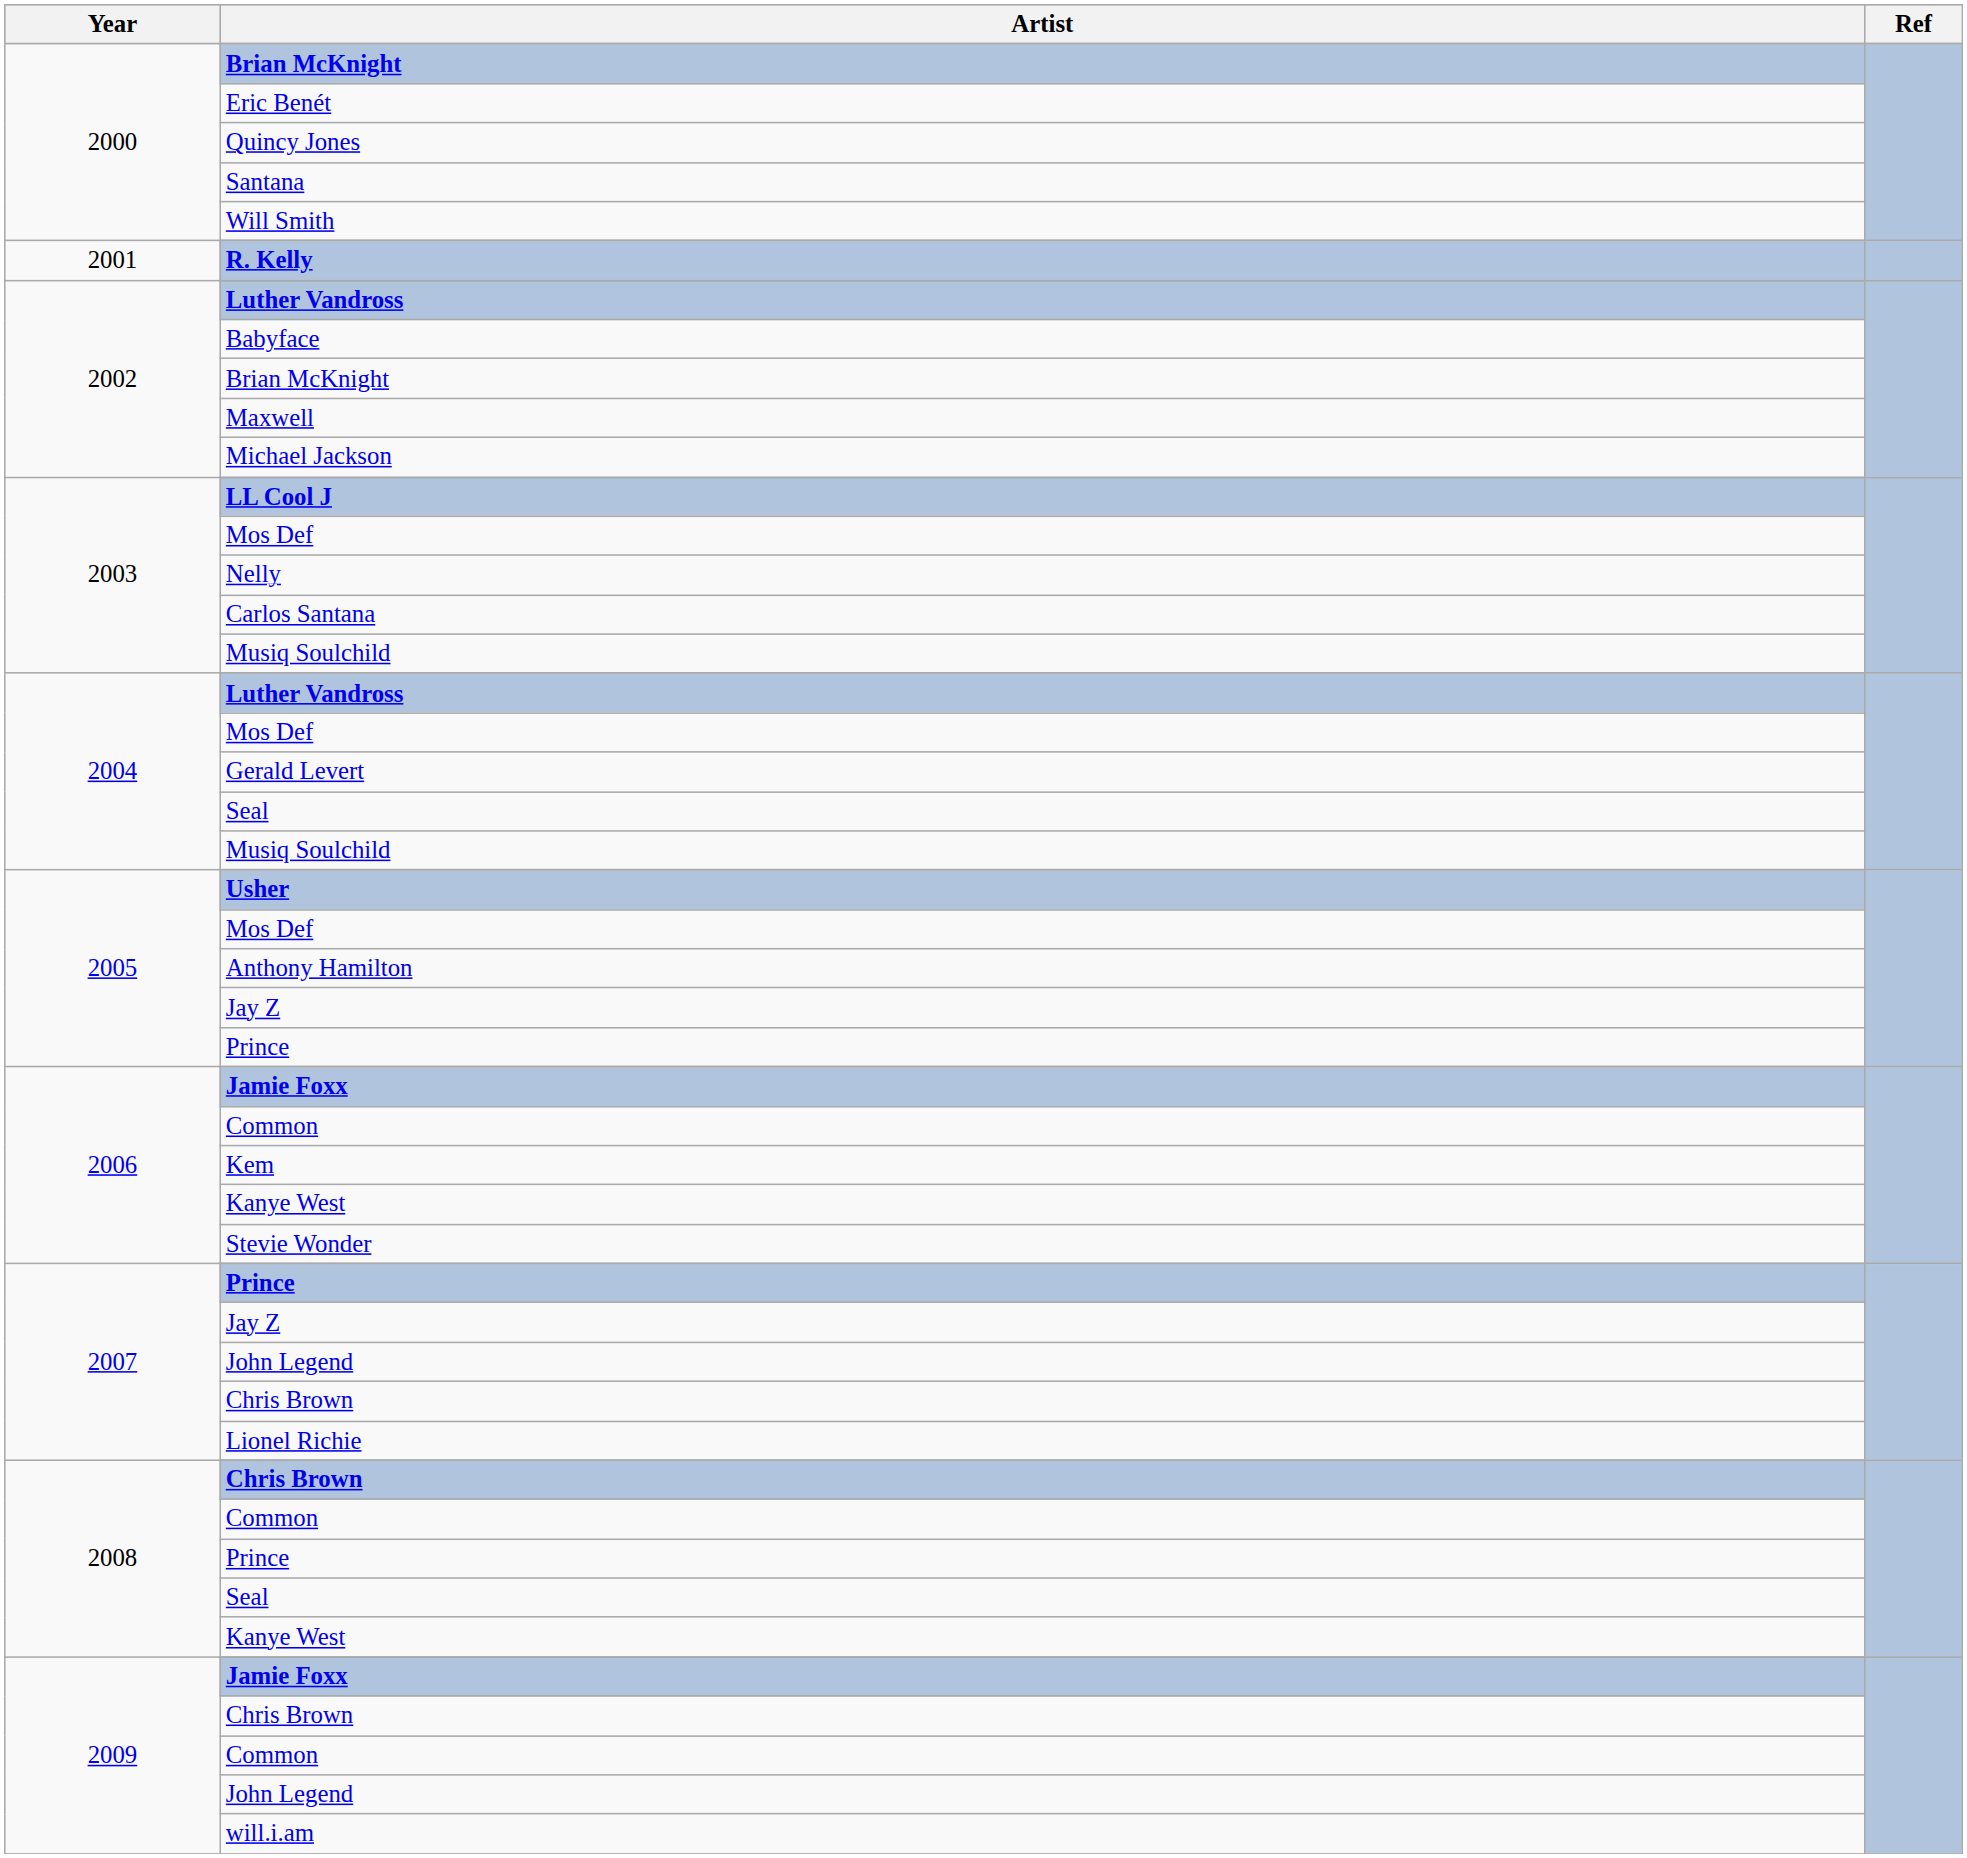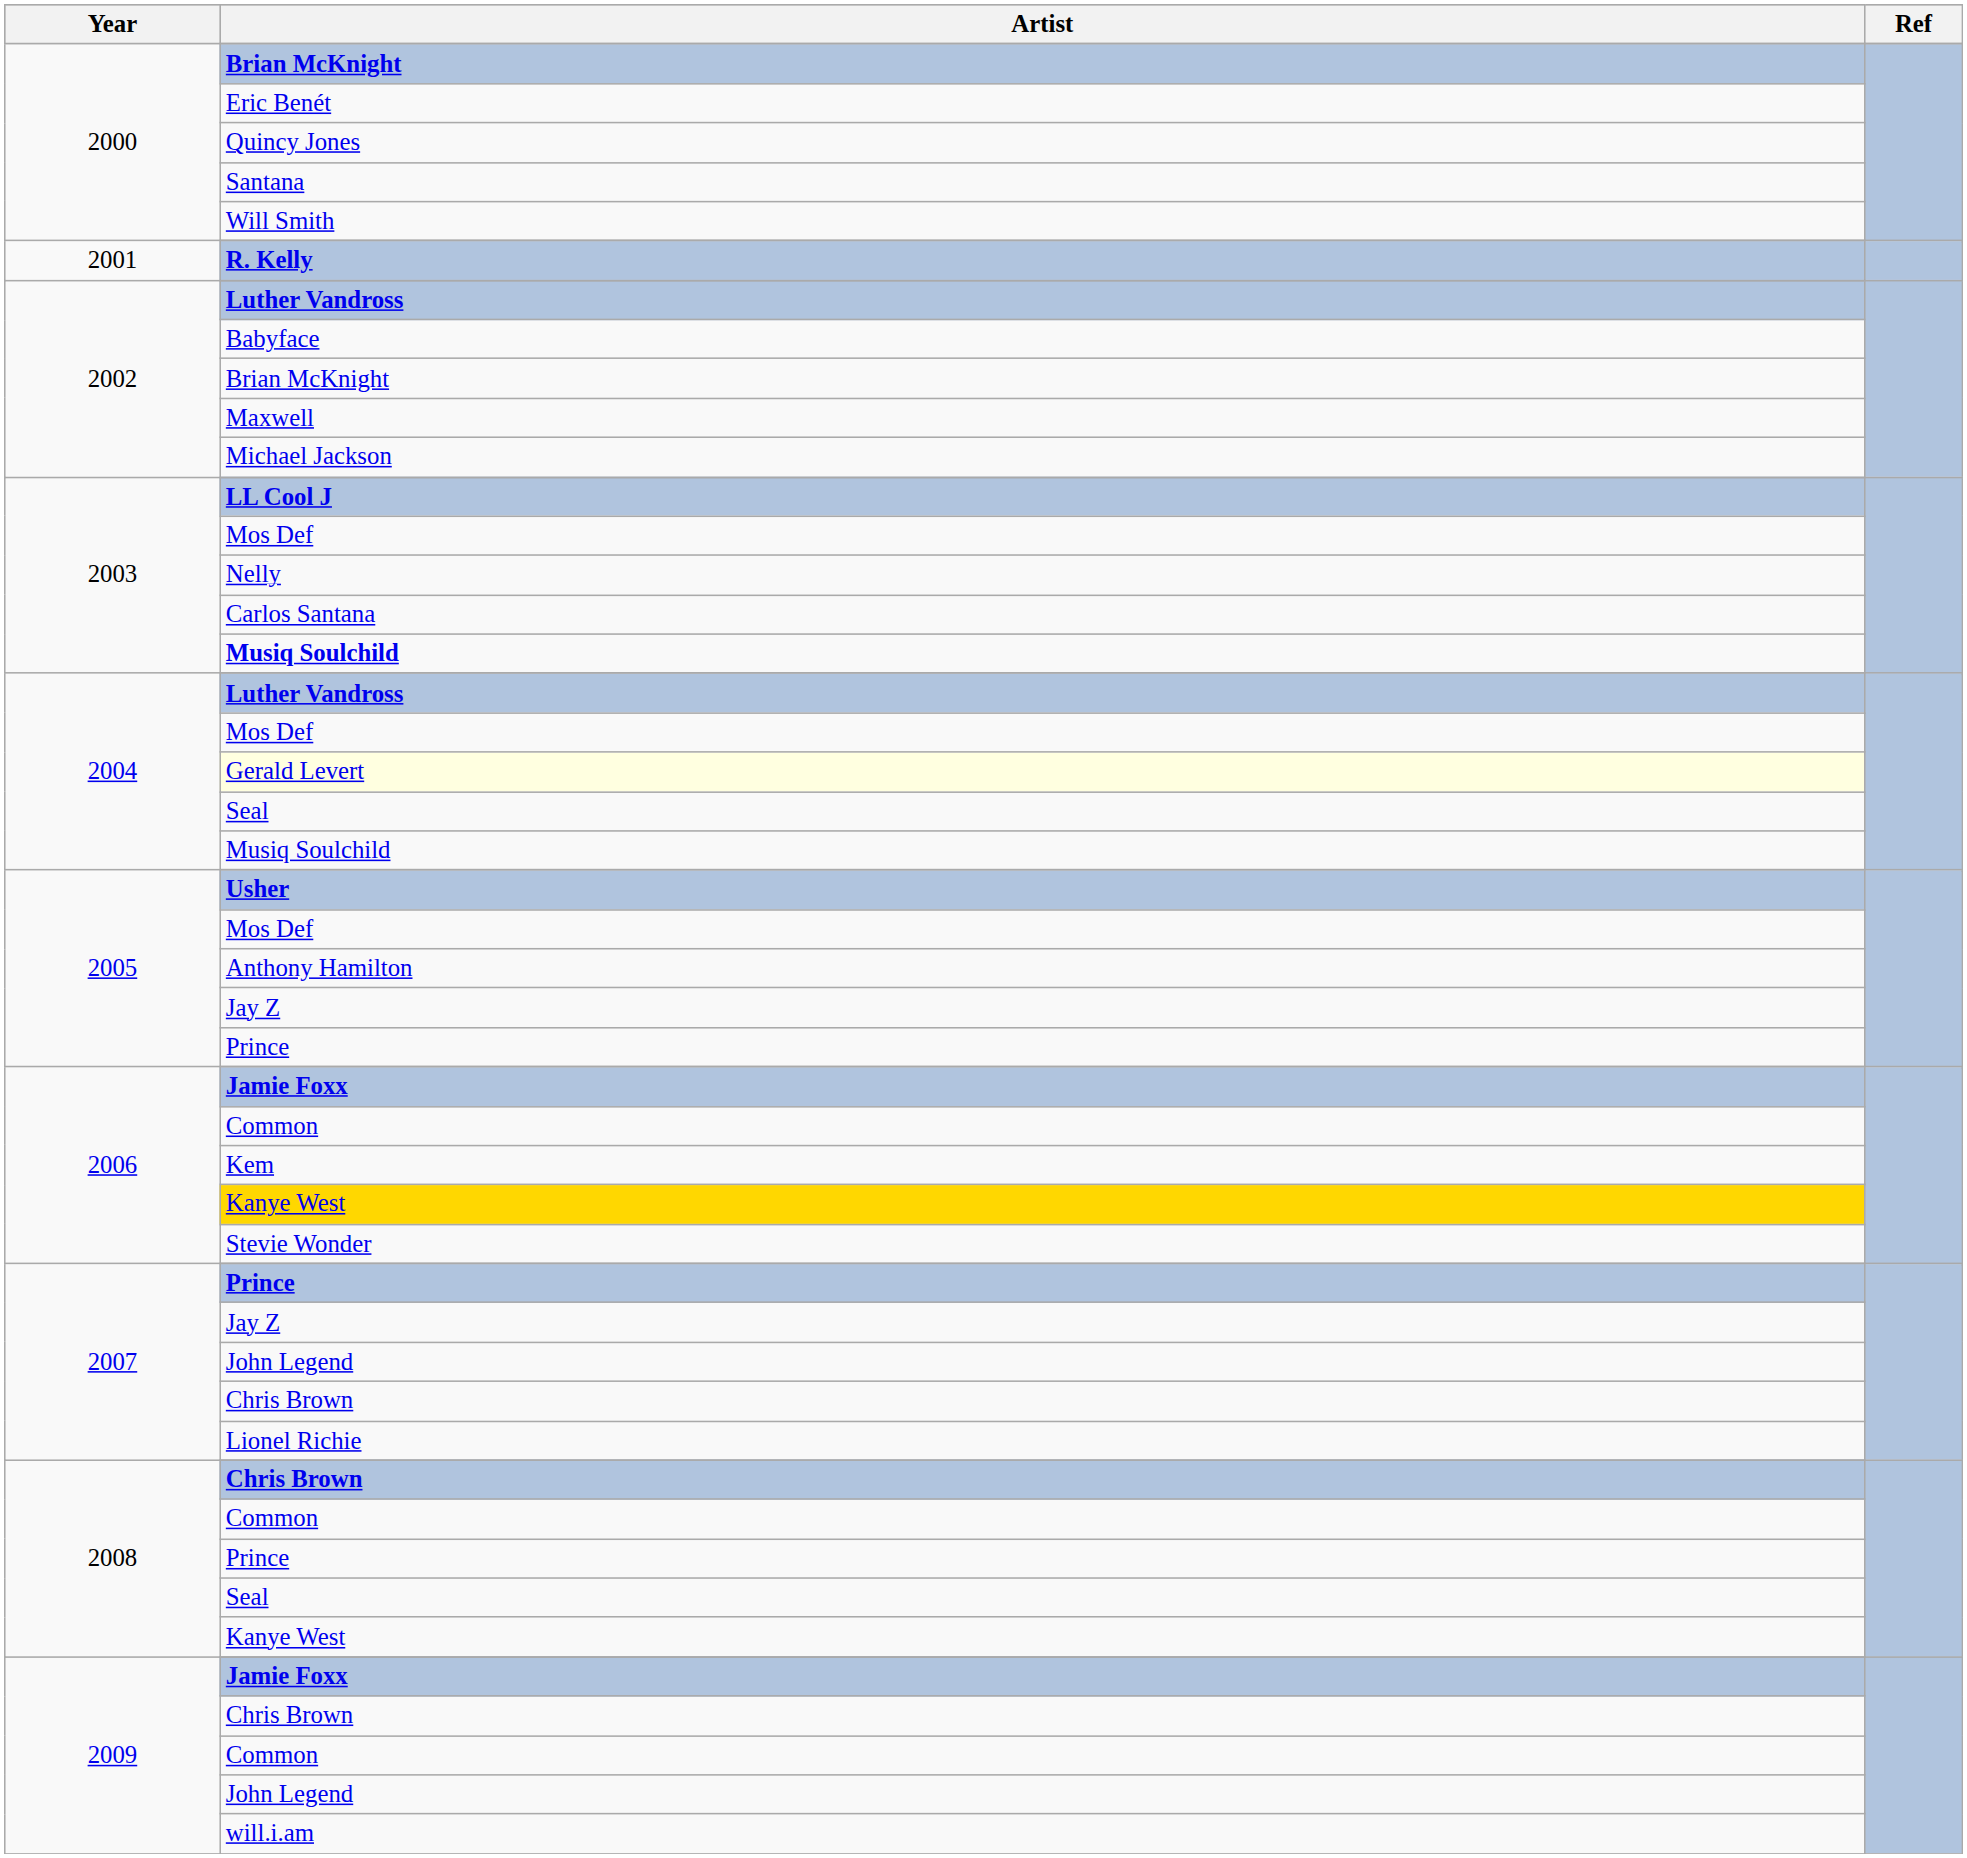2003 / Musiq Soulchild | Artist: normal -> bold
Gerald Levert | Artist: no background -> lightyellow background
2006 / Kanye West | Artist: no background -> gold background
